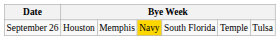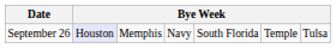September 26 | column 2: no background -> lavender background
September 26 | column 4: gold background -> no background
